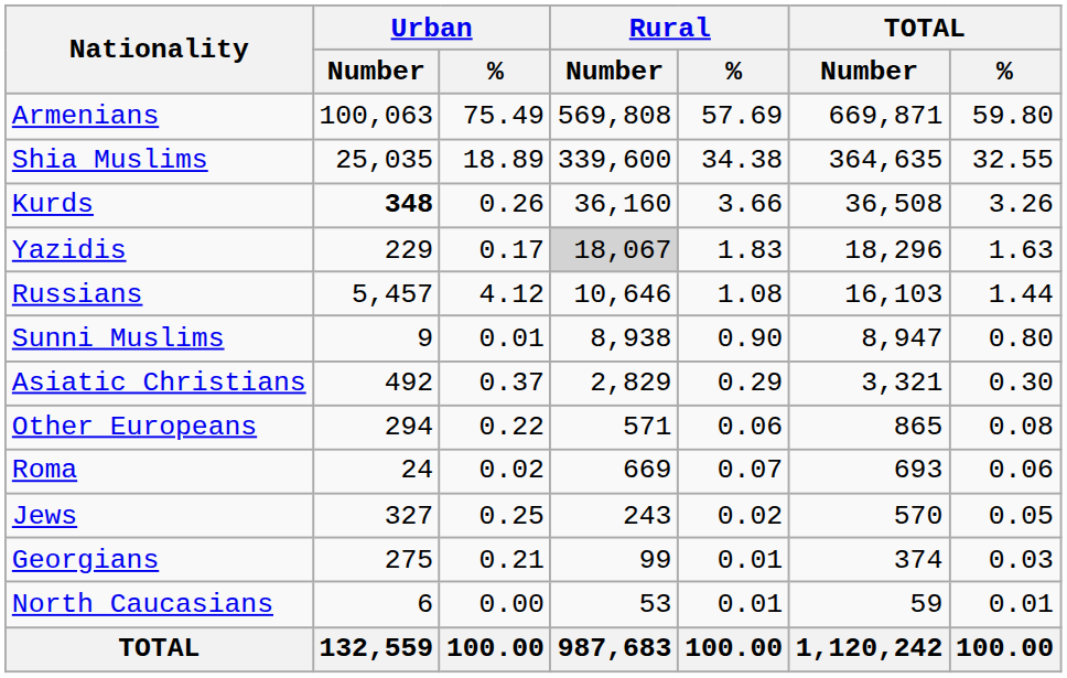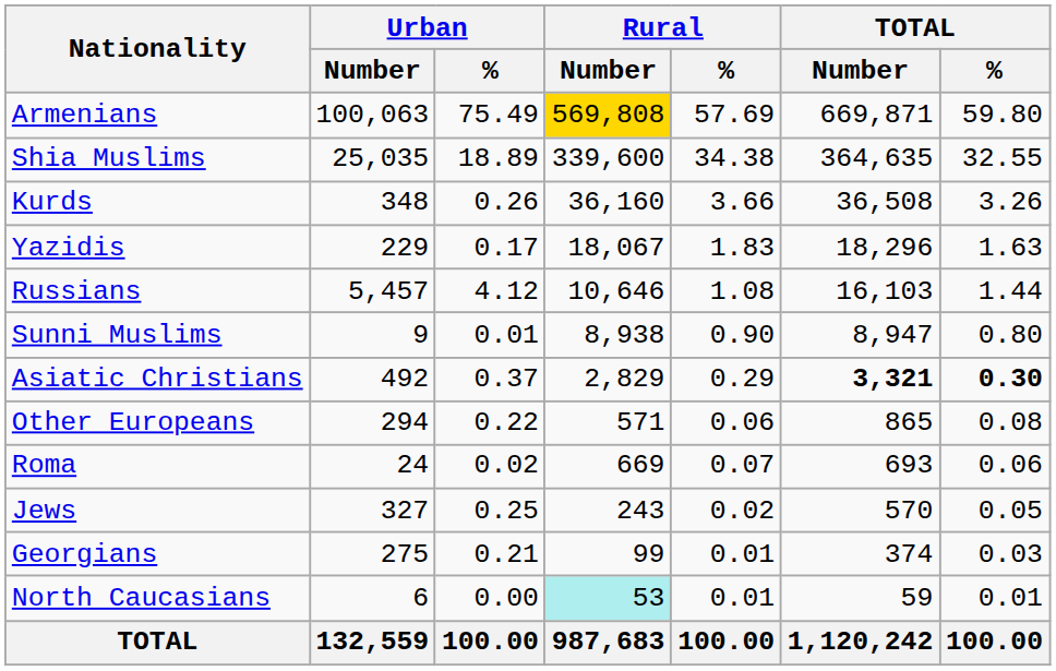Armenians | Rural / Number: no background -> gold background
Kurds | Urban / Number: bold -> normal
Yazidis | Rural / Number: lightgrey background -> no background
Asiatic Christians | TOTAL / Number: normal -> bold
Asiatic Christians | TOTAL / %: normal -> bold
North Caucasians | Rural / Number: no background -> paleturquoise background
